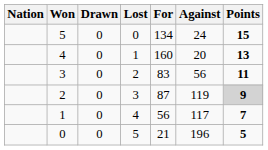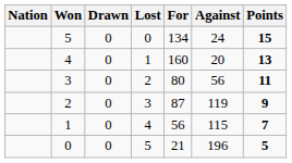row 4 | For: 83 -> 80
row 5 | Points: lightgrey background -> no background
row 6 | Against: 117 -> 115
